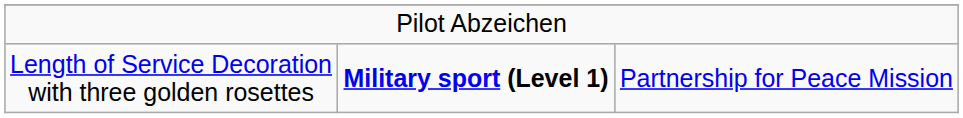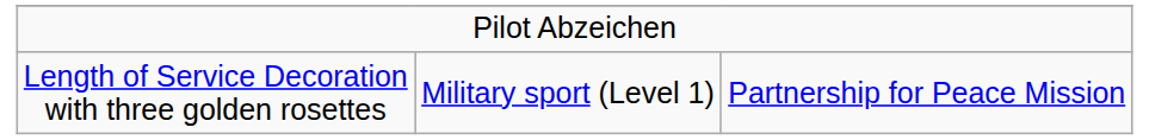Length of Service Decoration with three golden rosettes | column 2: bold -> normal
